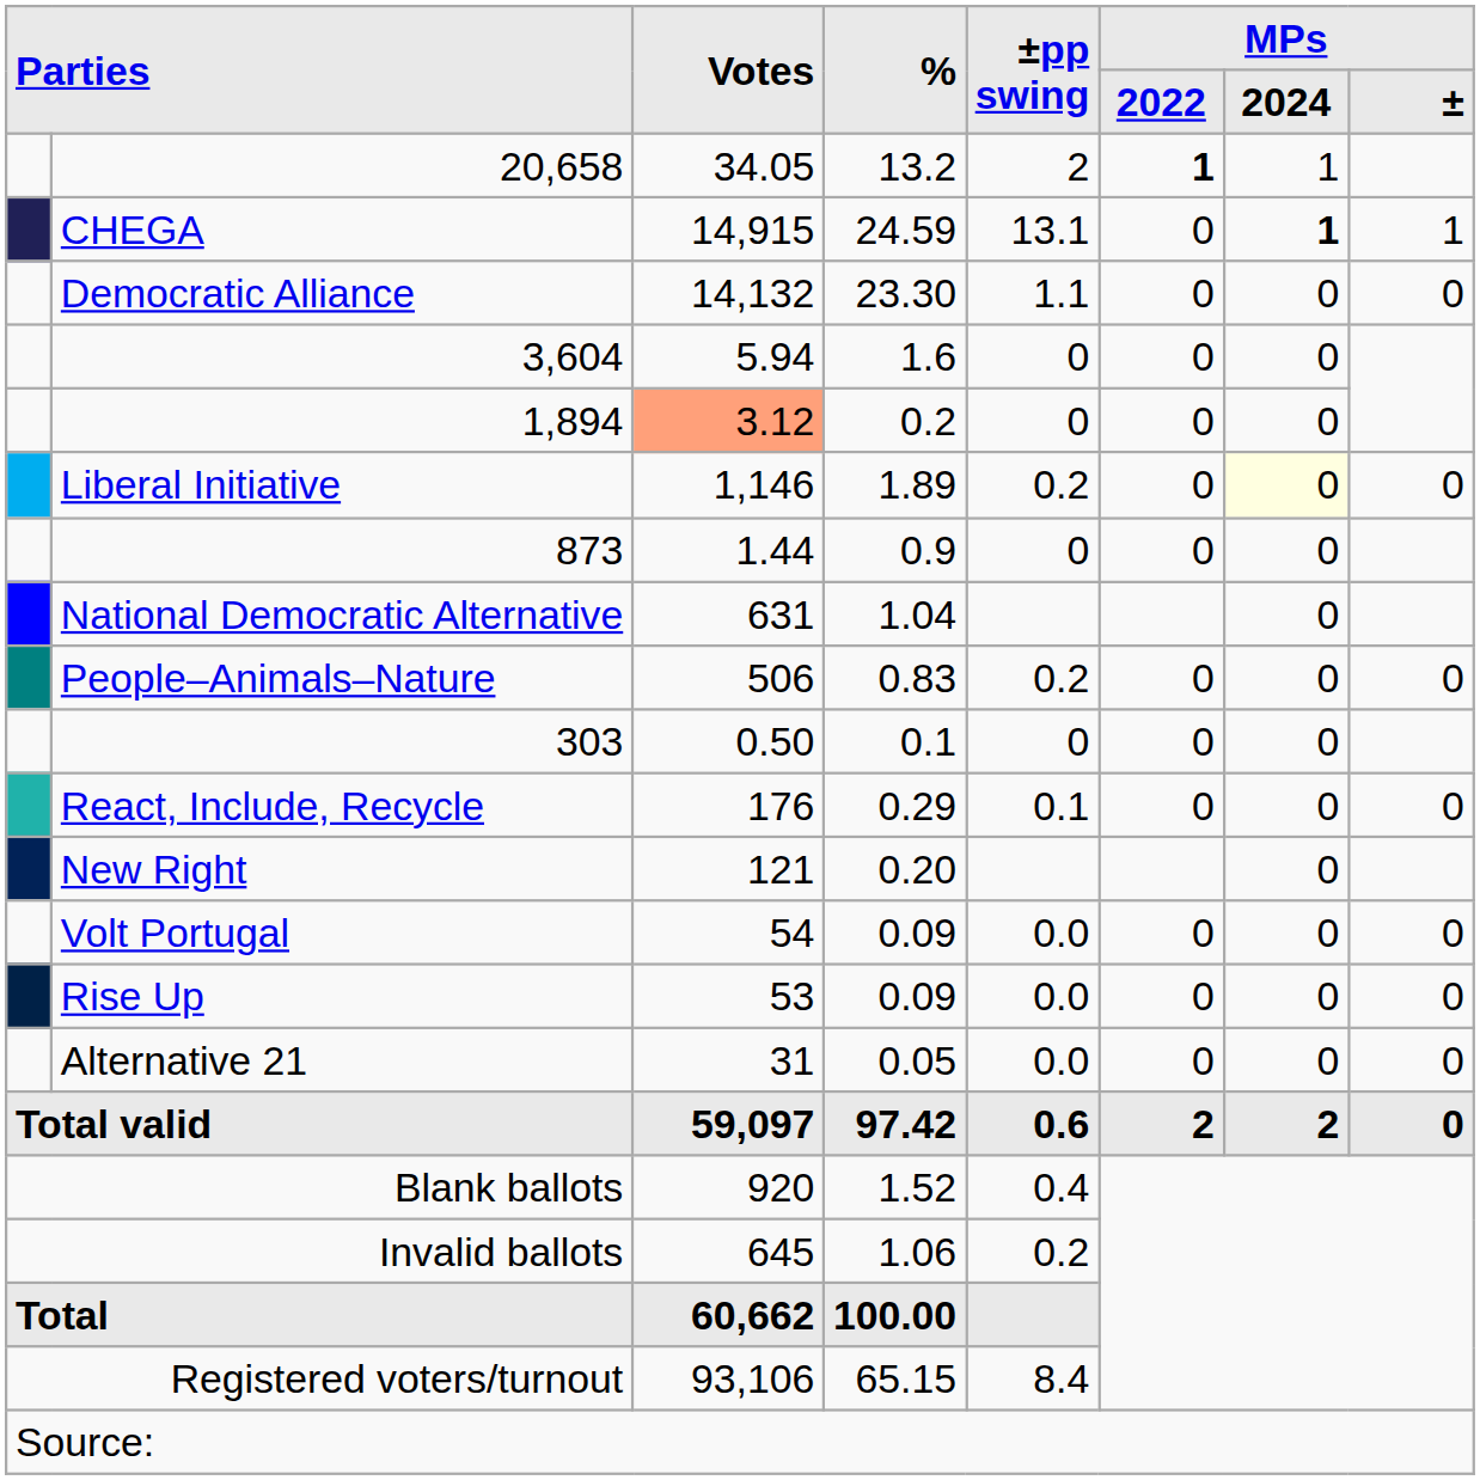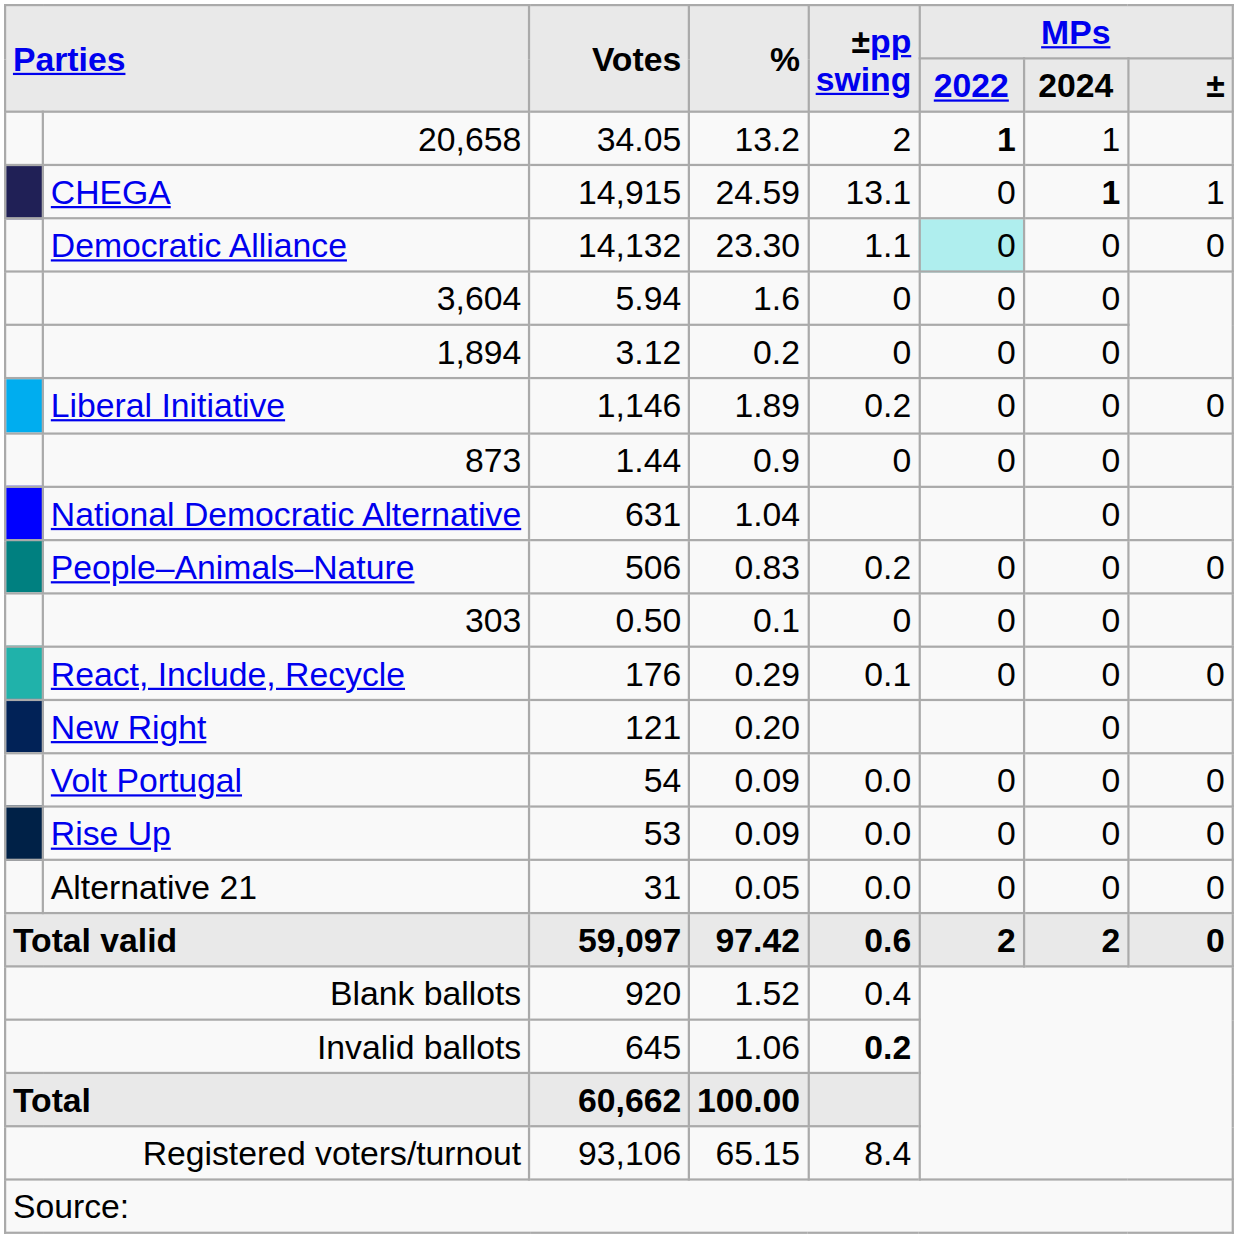Democratic Alliance | MPs / 2022: no background -> paleturquoise background
1,894 | Votes: lightsalmon background -> no background
Liberal Initiative | MPs / 2024: lightyellow background -> no background
Invalid ballots | ±pp swing: normal -> bold
